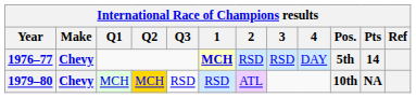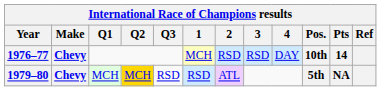1976–77 | 1: bold -> normal
1976–77 | Pos.: 5th -> 10th
1979–80 | Pos.: 10th -> 5th
